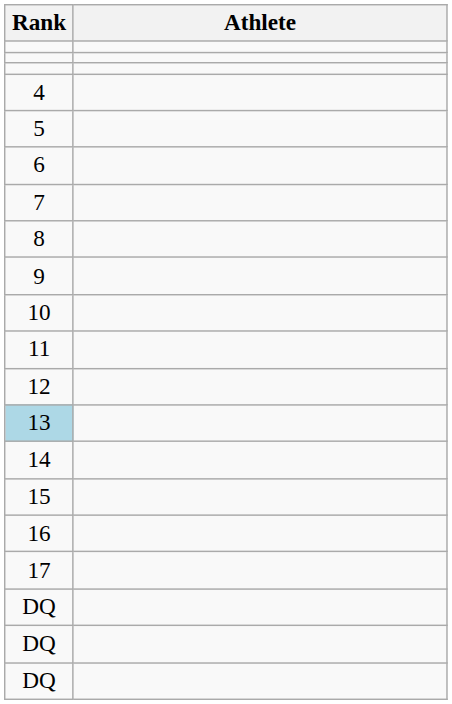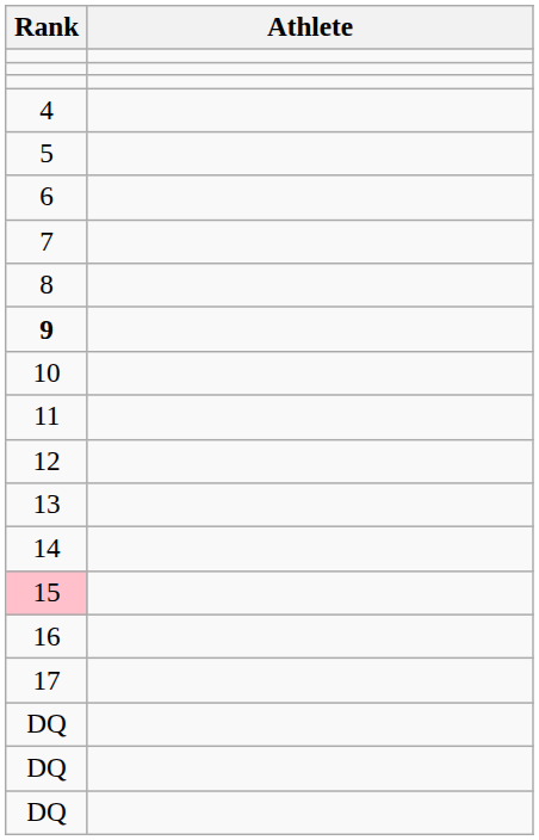row 10 | Rank: normal -> bold
row 14 | Rank: lightblue background -> no background
row 16 | Rank: no background -> pink background
